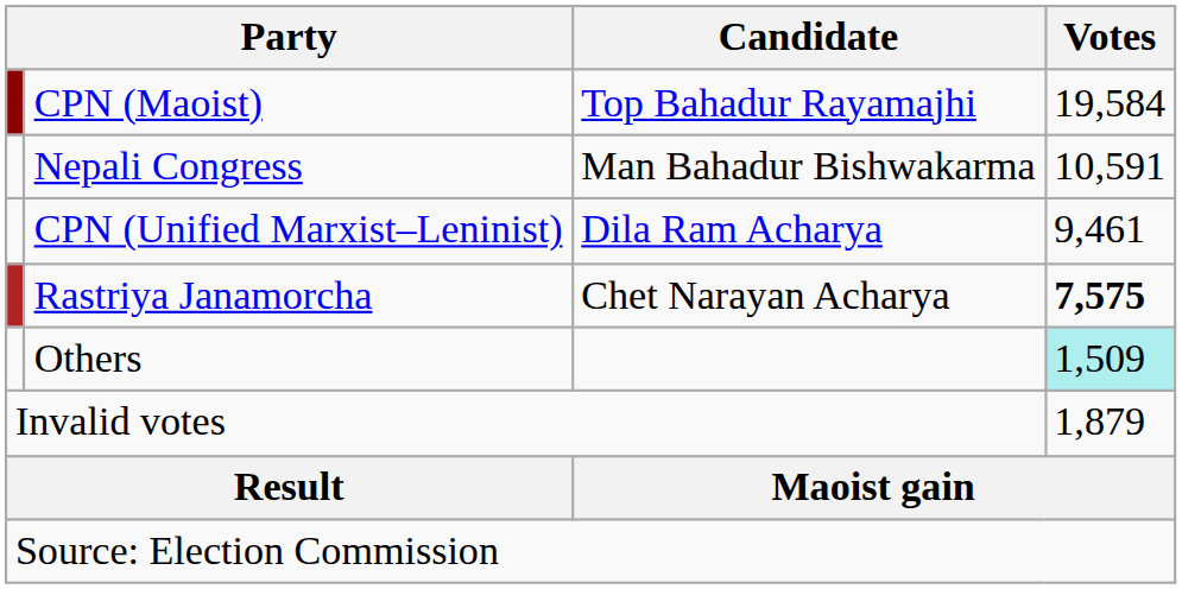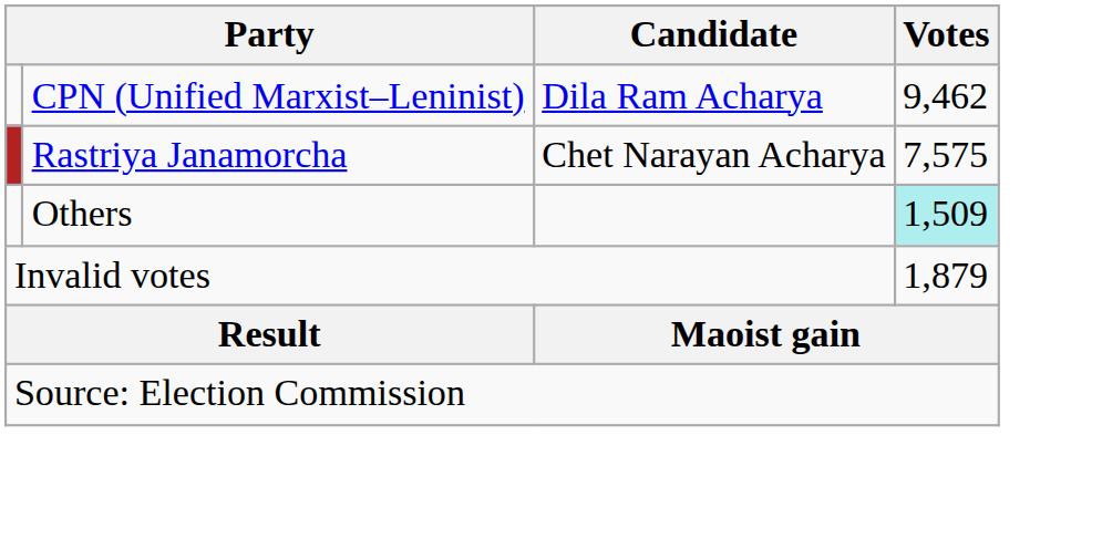- row: CPN (Maoist) | Top Bahadur Rayamajhi | 19,584
- row: Nepali Congress | Man Bahadur Bishwakarma | 10,591
CPN (Unified Marxist–Leninist) | Votes: 9,461 -> 9,462
Rastriya Janamorcha | Votes: bold -> normal
